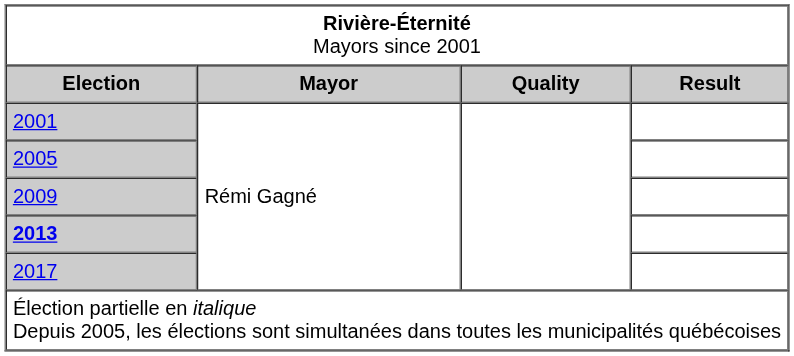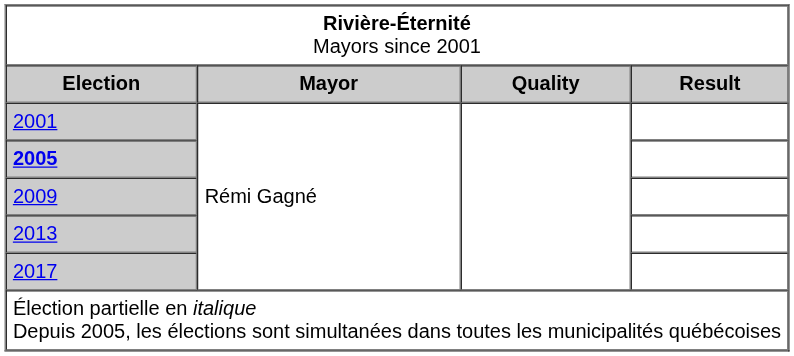2005 | column 1: normal -> bold
2013 | column 1: bold -> normal
